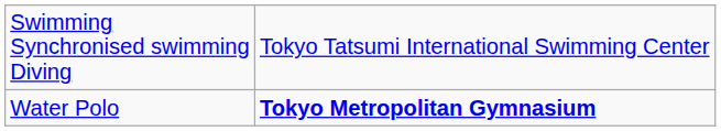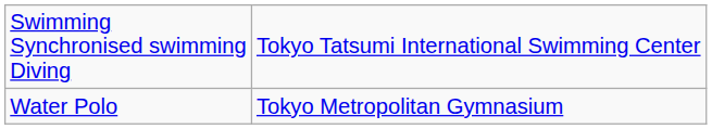Water Polo | column 2: bold -> normal
